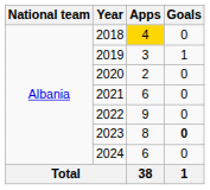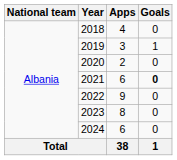2018 | Apps: gold background -> no background
2021 | Goals: normal -> bold
2023 | Goals: bold -> normal
